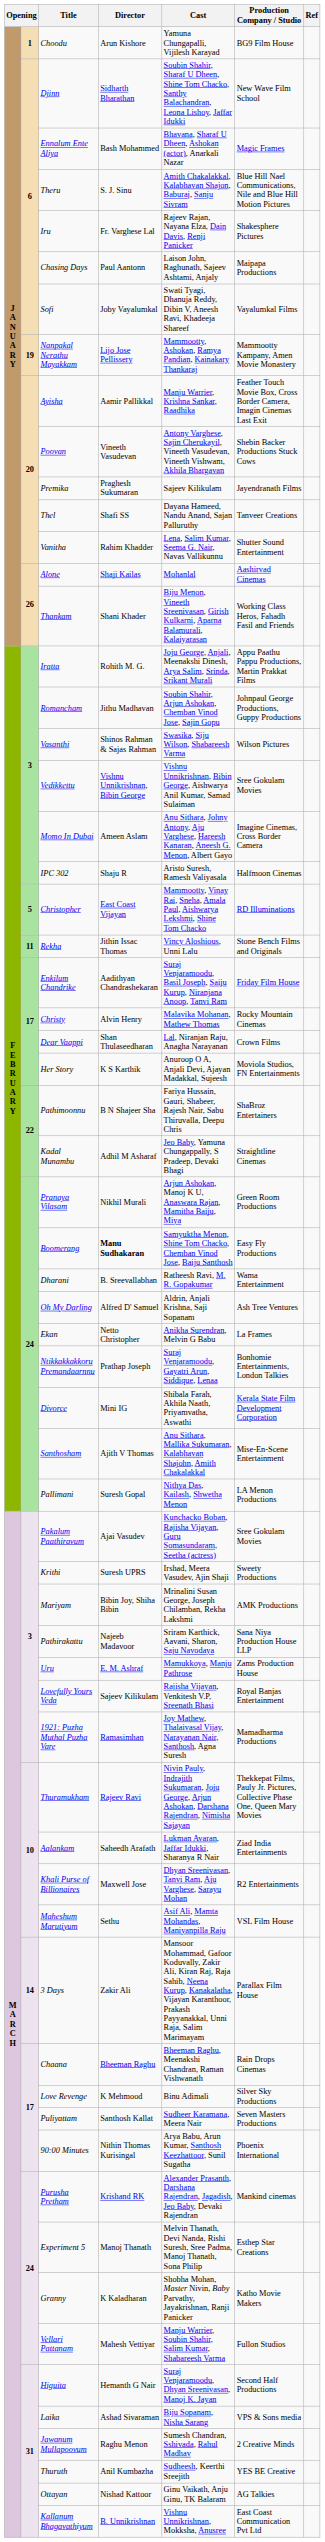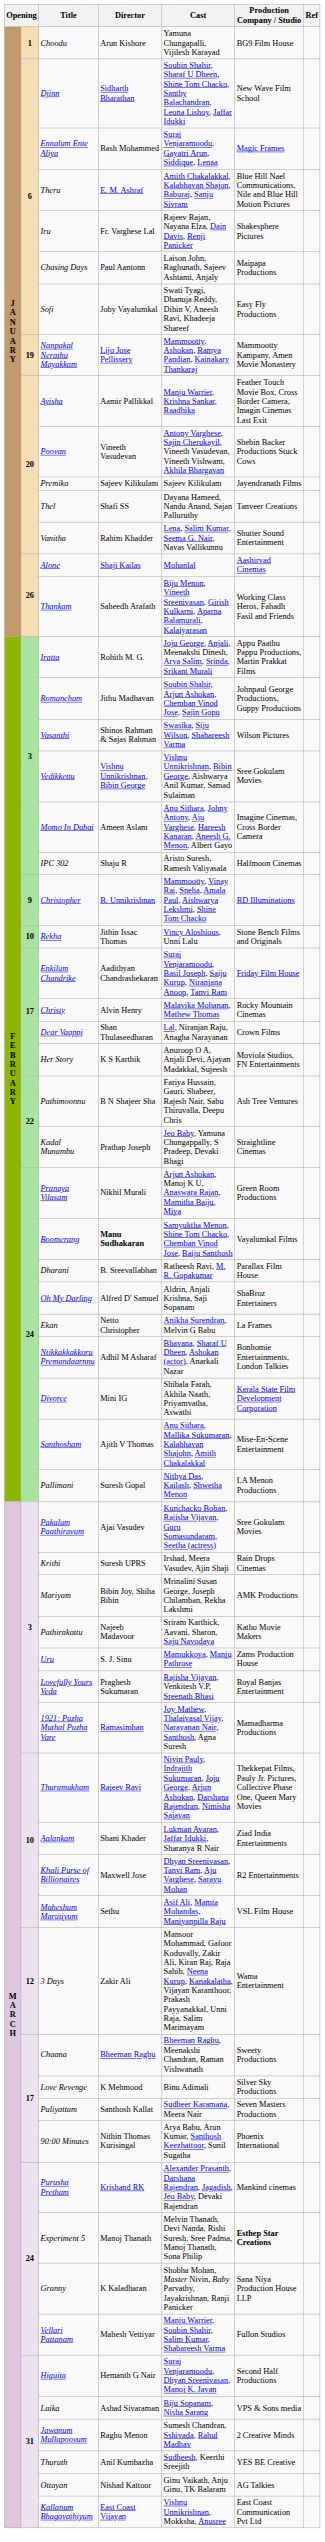Ennalum Ente Aliya | Cast: Bhavana, Sharaf U Dheen, Ashokan (actor), Anarkali Nazar -> Suraj Venjaramoodu, Gayatri Arun, Siddique, Lenaa
Theru | Director: S. J. Sinu -> E. M. Ashraf
Sofi | Production Company / Studio: Vayalumkal Films -> Easy Fly Productions
Premika | Director: Praghesh Sukumaran -> Sajeev Kilikulam
Thankam | Director: Shani Khader -> Saheedh Arafath
Christopher | column 2: 5 -> 9
Christopher | Director: East Coast Vijayan -> B. Unnikrishnan
Rekha | column 2: 11 -> 10
Pathimoonnu | Production Company / Studio: ShaBroz Entertainers -> Ash Tree Ventures
Kadal Munambu | Director: Adhil M Asharaf -> Prathap Joseph
Boomerang | Production Company / Studio: Easy Fly Productions -> Vayalumkal Films
Dharani | Production Company / Studio: Wama Entertainment -> Parallax Film House
Oh My Darling | Production Company / Studio: Ash Tree Ventures -> ShaBroz Entertainers
Ntikkakkakkoru Premandaarnnu | Director: Prathap Joseph -> Adhil M Asharaf
Ntikkakkakkoru Premandaarnnu | Cast: Suraj Venjaramoodu, Gayatri Arun, Siddique, Lenaa -> Bhavana, Sharaf U Dheen, Ashokan (actor), Anarkali Nazar
Krithi | Production Company / Studio: Sweety Productions -> Rain Drops Cinemas
Pathirakattu | Production Company / Studio: Sana Niya Production House LLP -> Katho Movie Makers
Uru | Director: E. M. Ashraf -> S. J. Sinu
Lovefully Yours Veda | Director: Sajeev Kilikulam -> Praghesh Sukumaran
Aalankam | Director: Saheedh Arafath -> Shani Khader
3 Days | column 2: 14 -> 12
3 Days | Production Company / Studio: Parallax Film House -> Wama Entertainment
Chaana | Production Company / Studio: Rain Drops Cinemas -> Sweety Productions
Experiment 5 | Production Company / Studio: normal -> bold
Granny | Production Company / Studio: Katho Movie Makers -> Sana Niya Production House LLP
Kallanum Bhagavathiyum | Director: B. Unnikrishnan -> East Coast Vijayan
